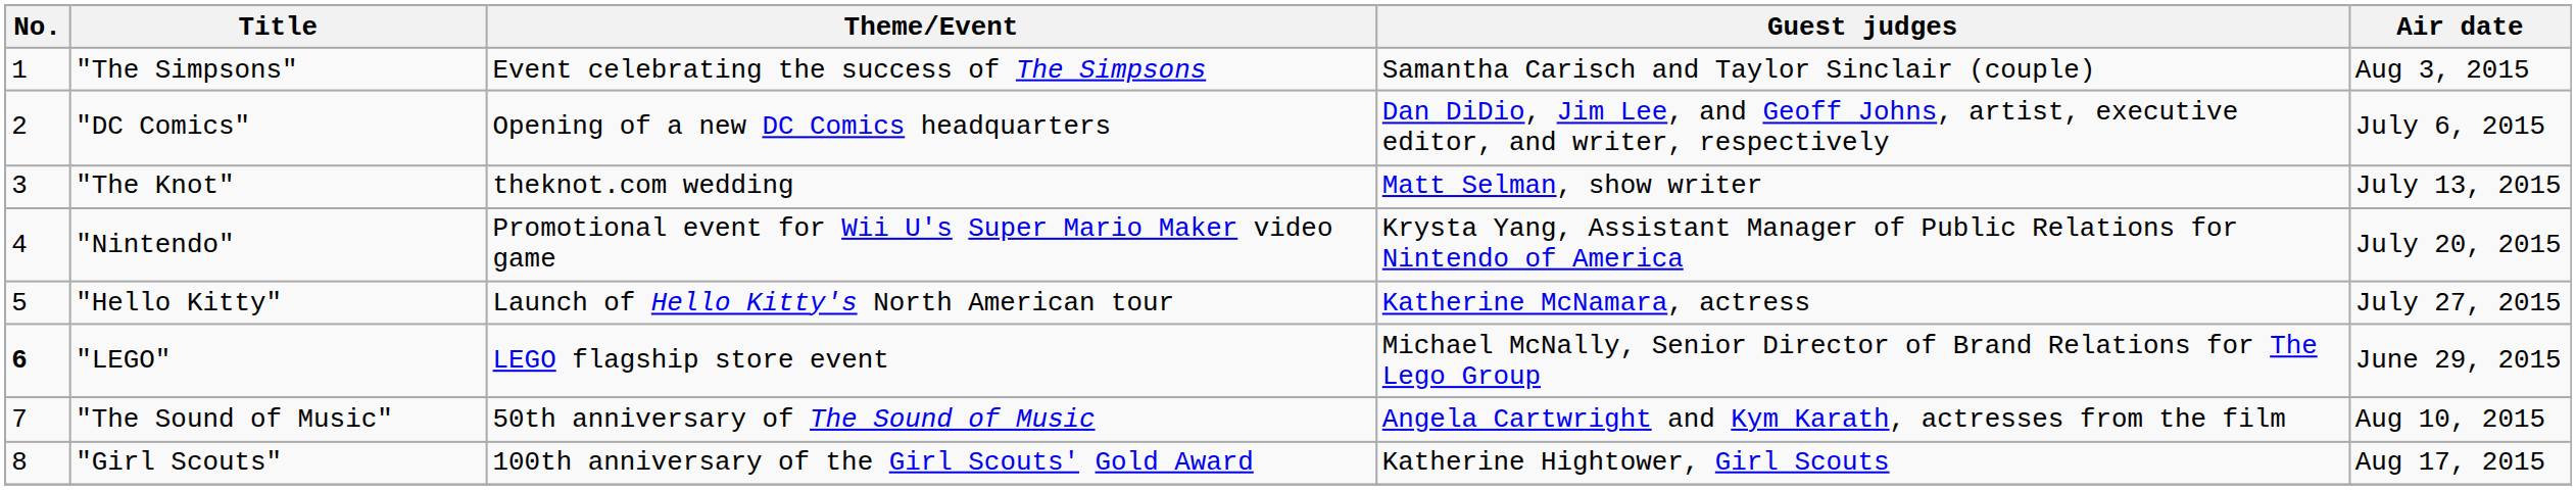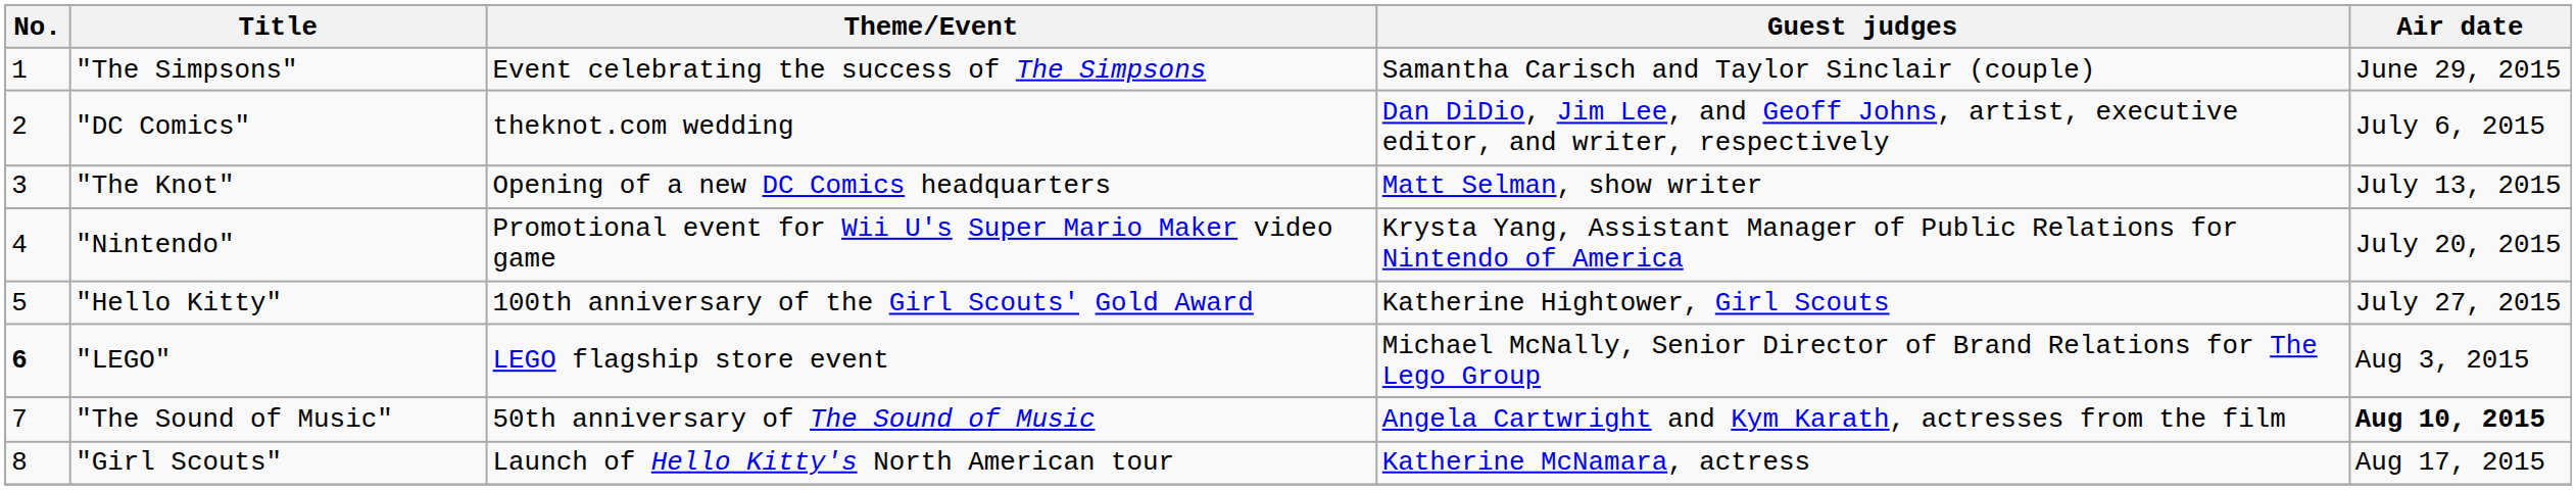"The Simpsons" | Air date: Aug 3, 2015 -> June 29, 2015
"DC Comics" | Theme/Event: Opening of a new DC Comics headquarters -> theknot.com wedding
"The Knot" | Theme/Event: theknot.com wedding -> Opening of a new DC Comics headquarters
"Hello Kitty" | Theme/Event: Launch of Hello Kitty's North American tour -> 100th anniversary of the Girl Scouts' Gold Award
"Hello Kitty" | Guest judges: Katherine McNamara, actress -> Katherine Hightower, Girl Scouts
"LEGO" | Air date: June 29, 2015 -> Aug 3, 2015
"The Sound of Music" | Air date: normal -> bold
"Girl Scouts" | Theme/Event: 100th anniversary of the Girl Scouts' Gold Award -> Launch of Hello Kitty's North American tour
"Girl Scouts" | Guest judges: Katherine Hightower, Girl Scouts -> Katherine McNamara, actress
